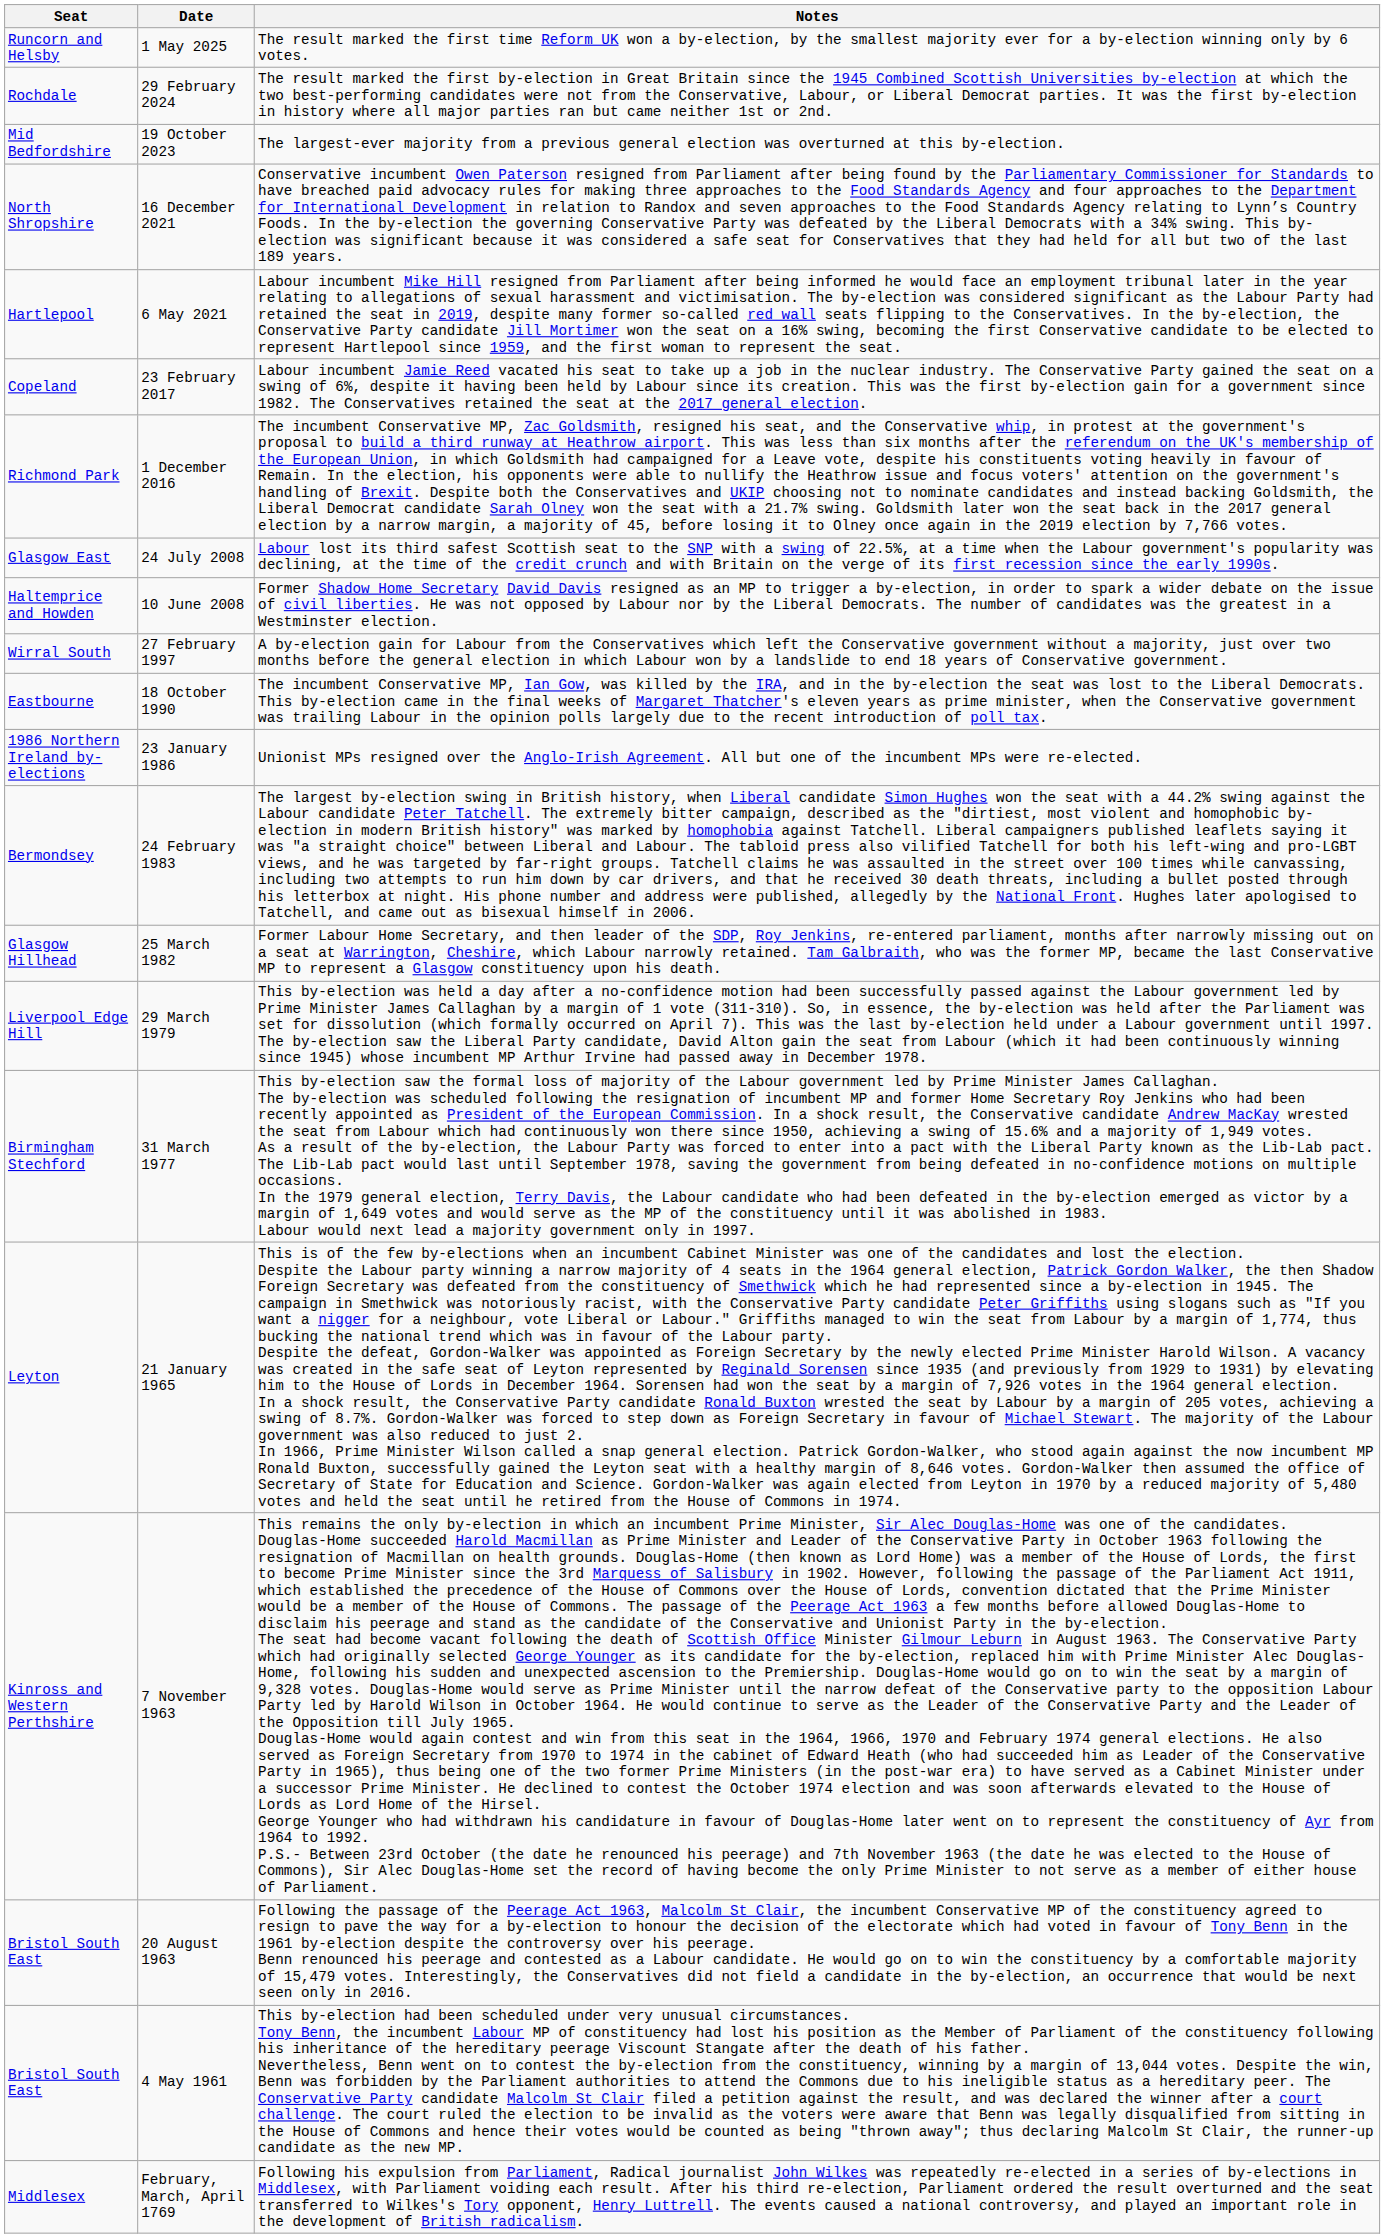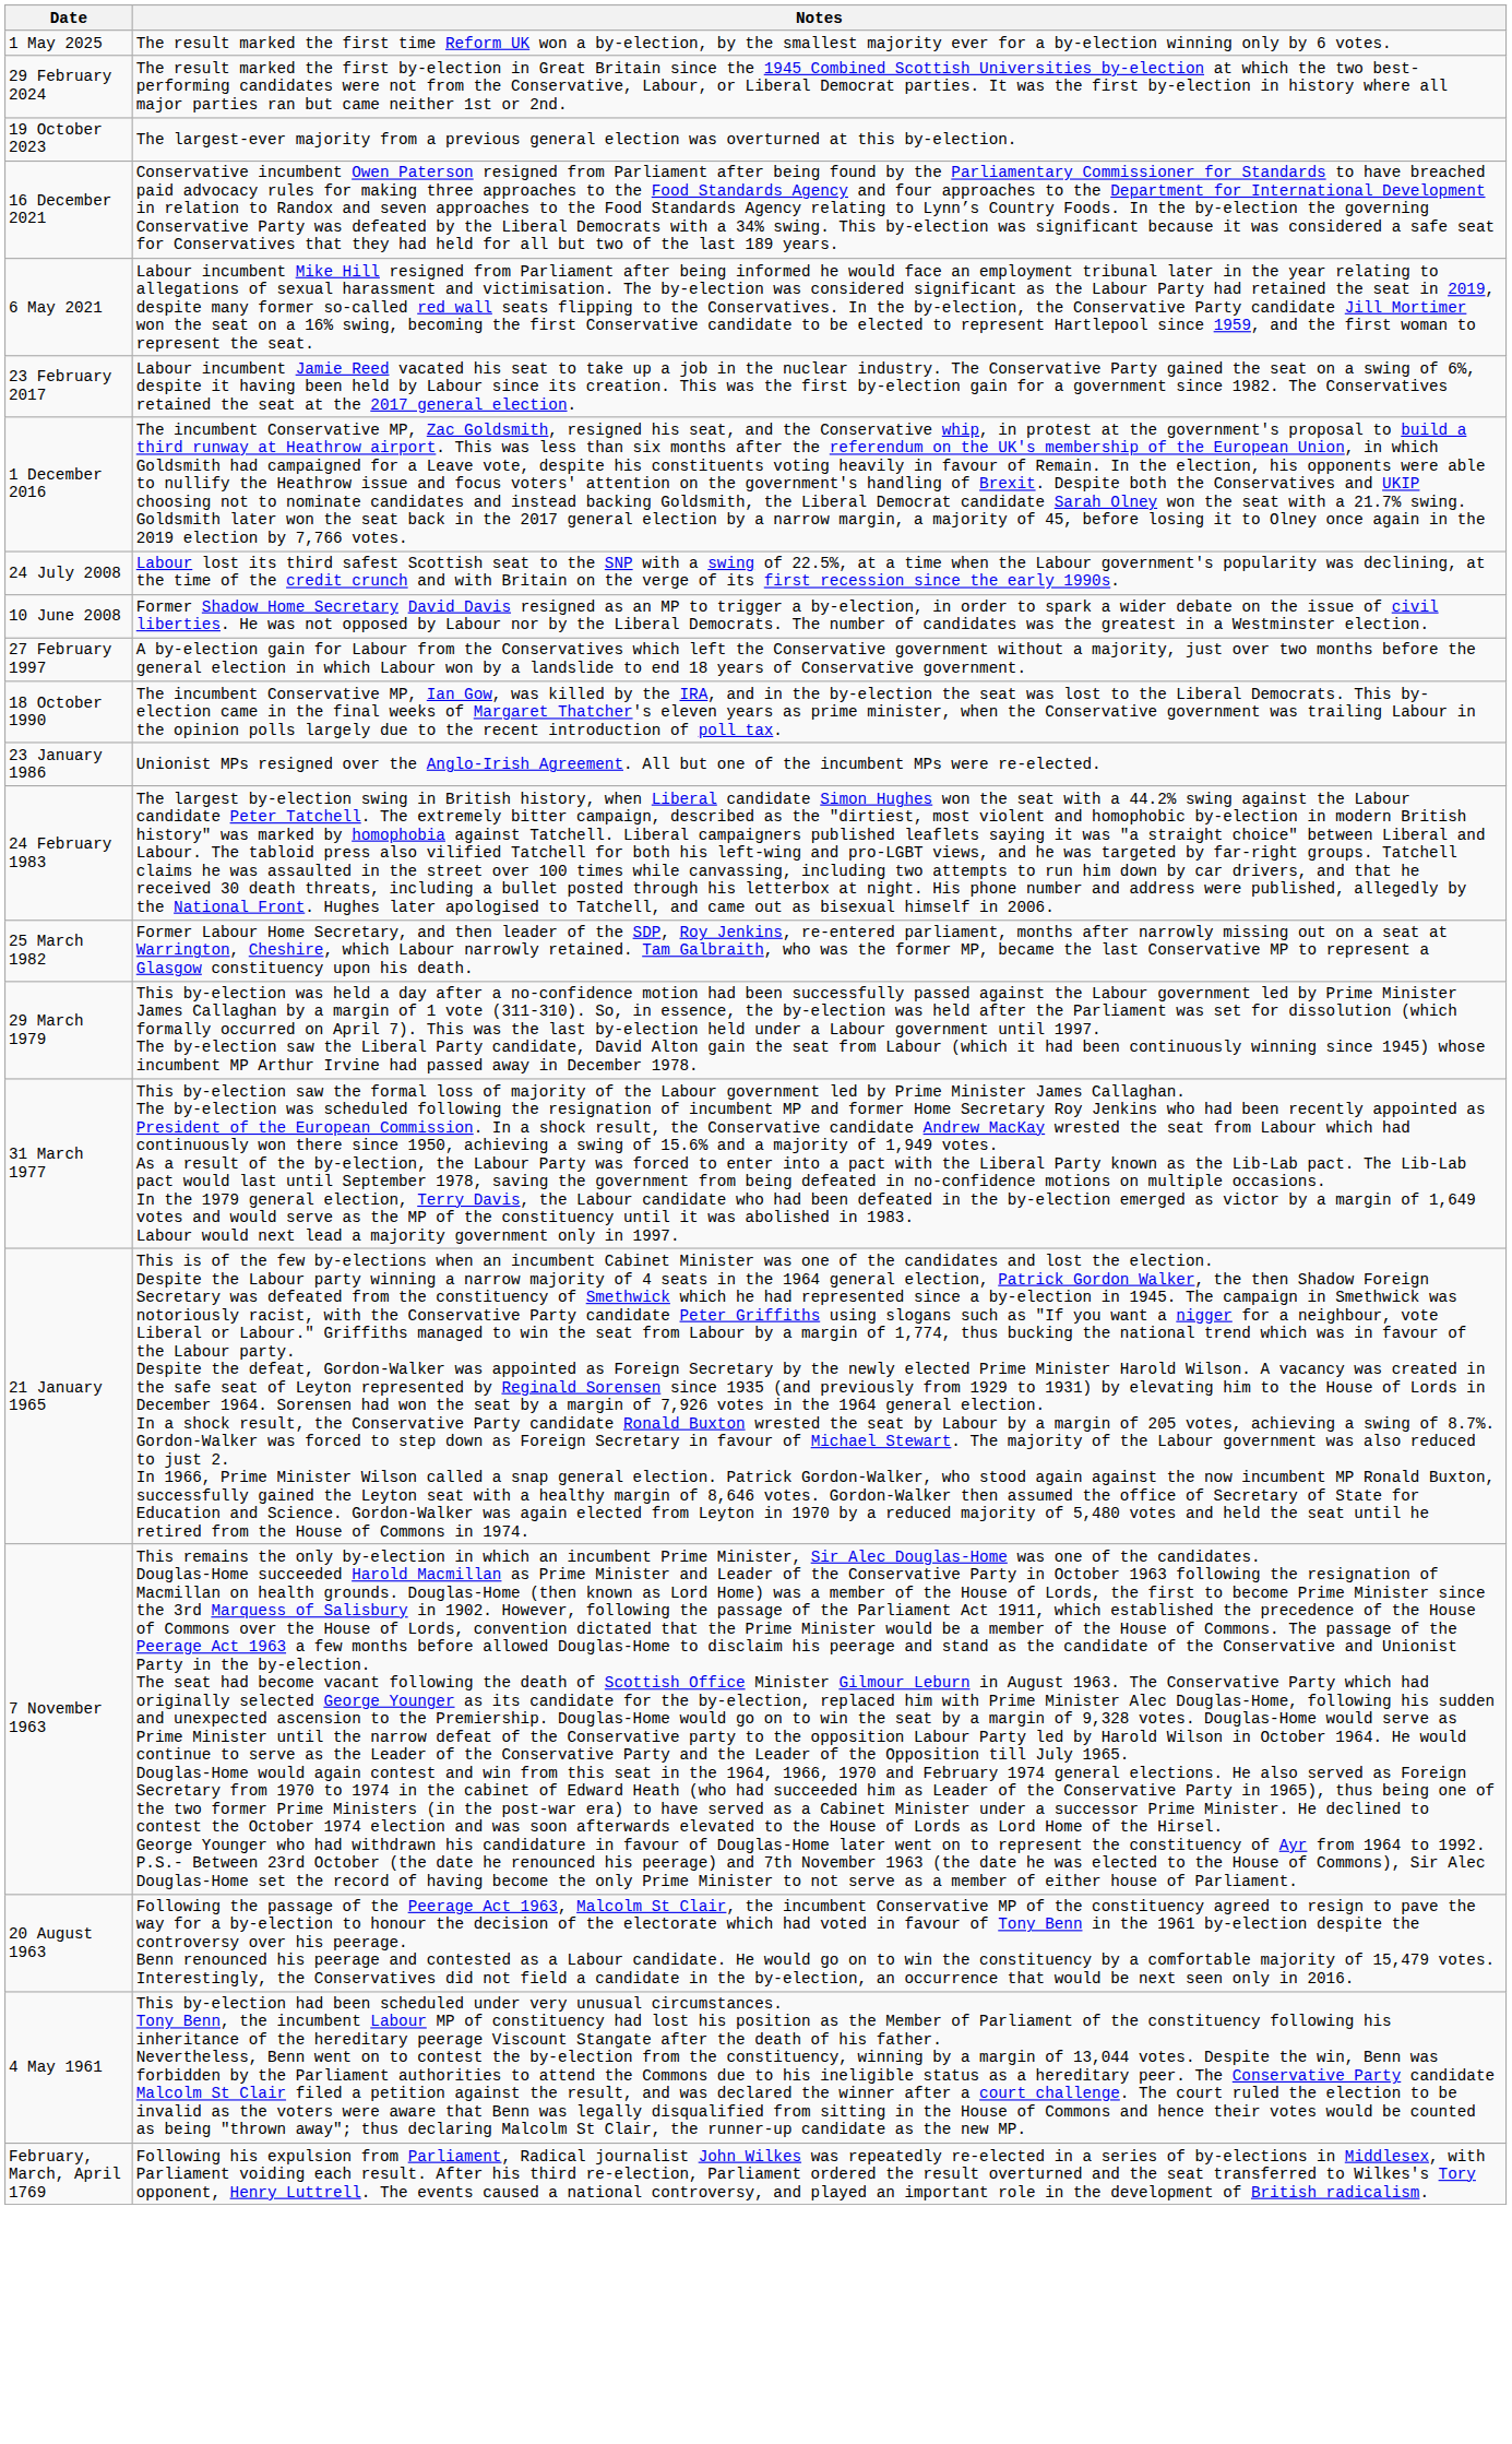- column: Seat | Runcorn and Helsby | Rochdale | Mid Bedfordshire | North Shropshire | Hartlepool | Copeland | Richmond Park | Glasgow East | Haltemprice and Howden | Wirral South | Eastbourne | 1986 Northern Ireland by-elections | Bermondsey | Glasgow Hillhead | Liverpool Edge Hill | Birmingham Stechford | Leyton | Kinross and Western Perthshire | Bristol South East | Bristol South East | Middlesex
